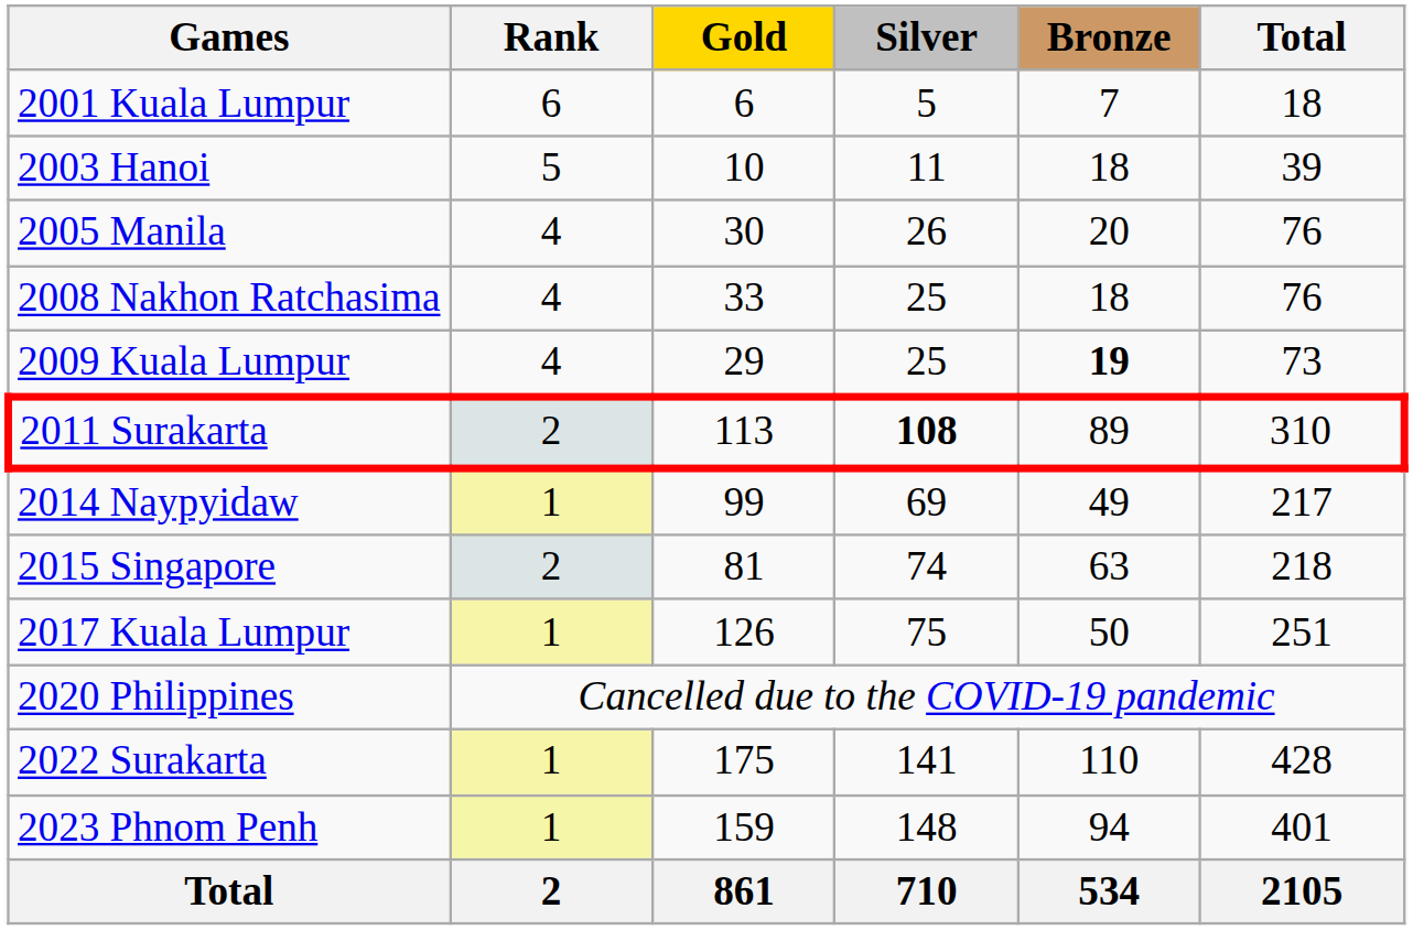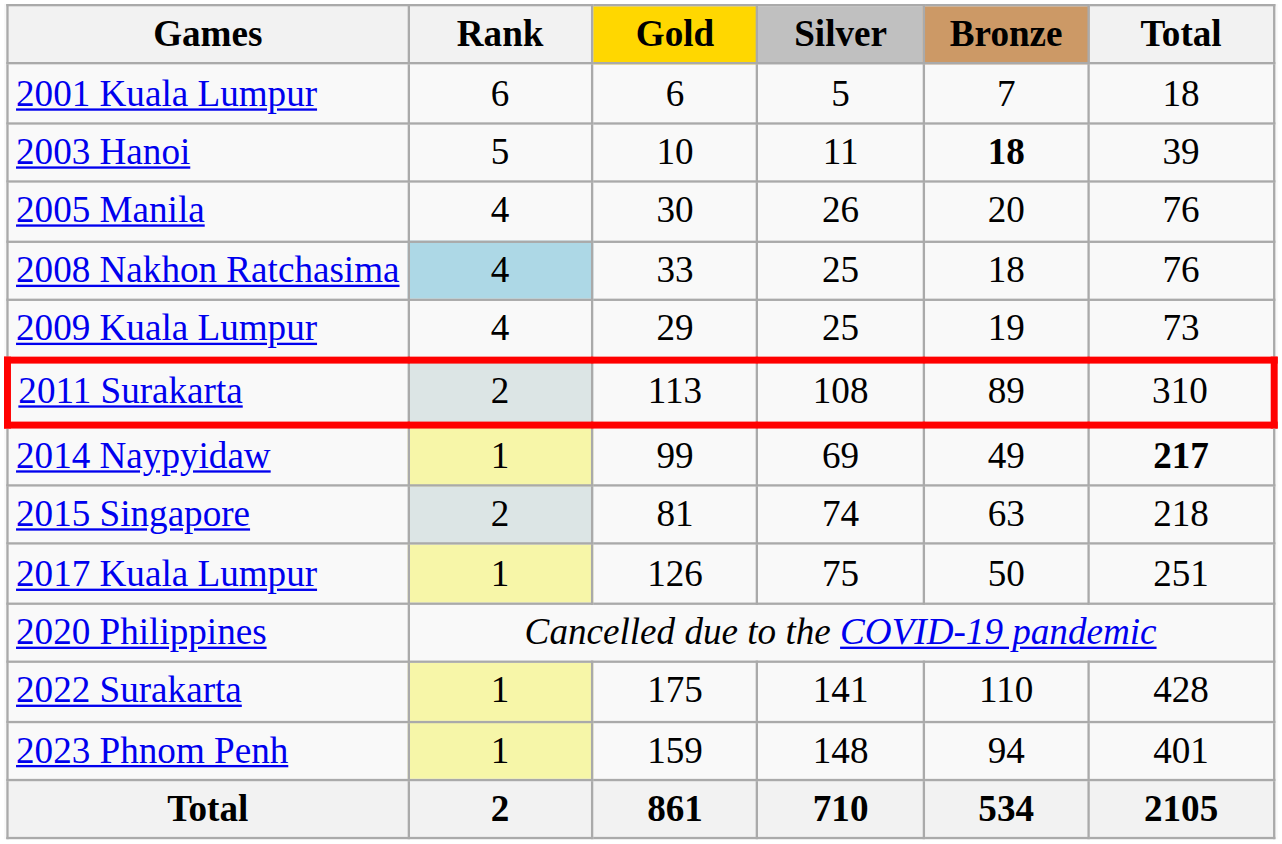2003 Hanoi | Bronze: normal -> bold
2008 Nakhon Ratchasima | Rank: no background -> lightblue background
2009 Kuala Lumpur | Bronze: bold -> normal
2011 Surakarta | Silver: bold -> normal
2014 Naypyidaw | Total: normal -> bold
